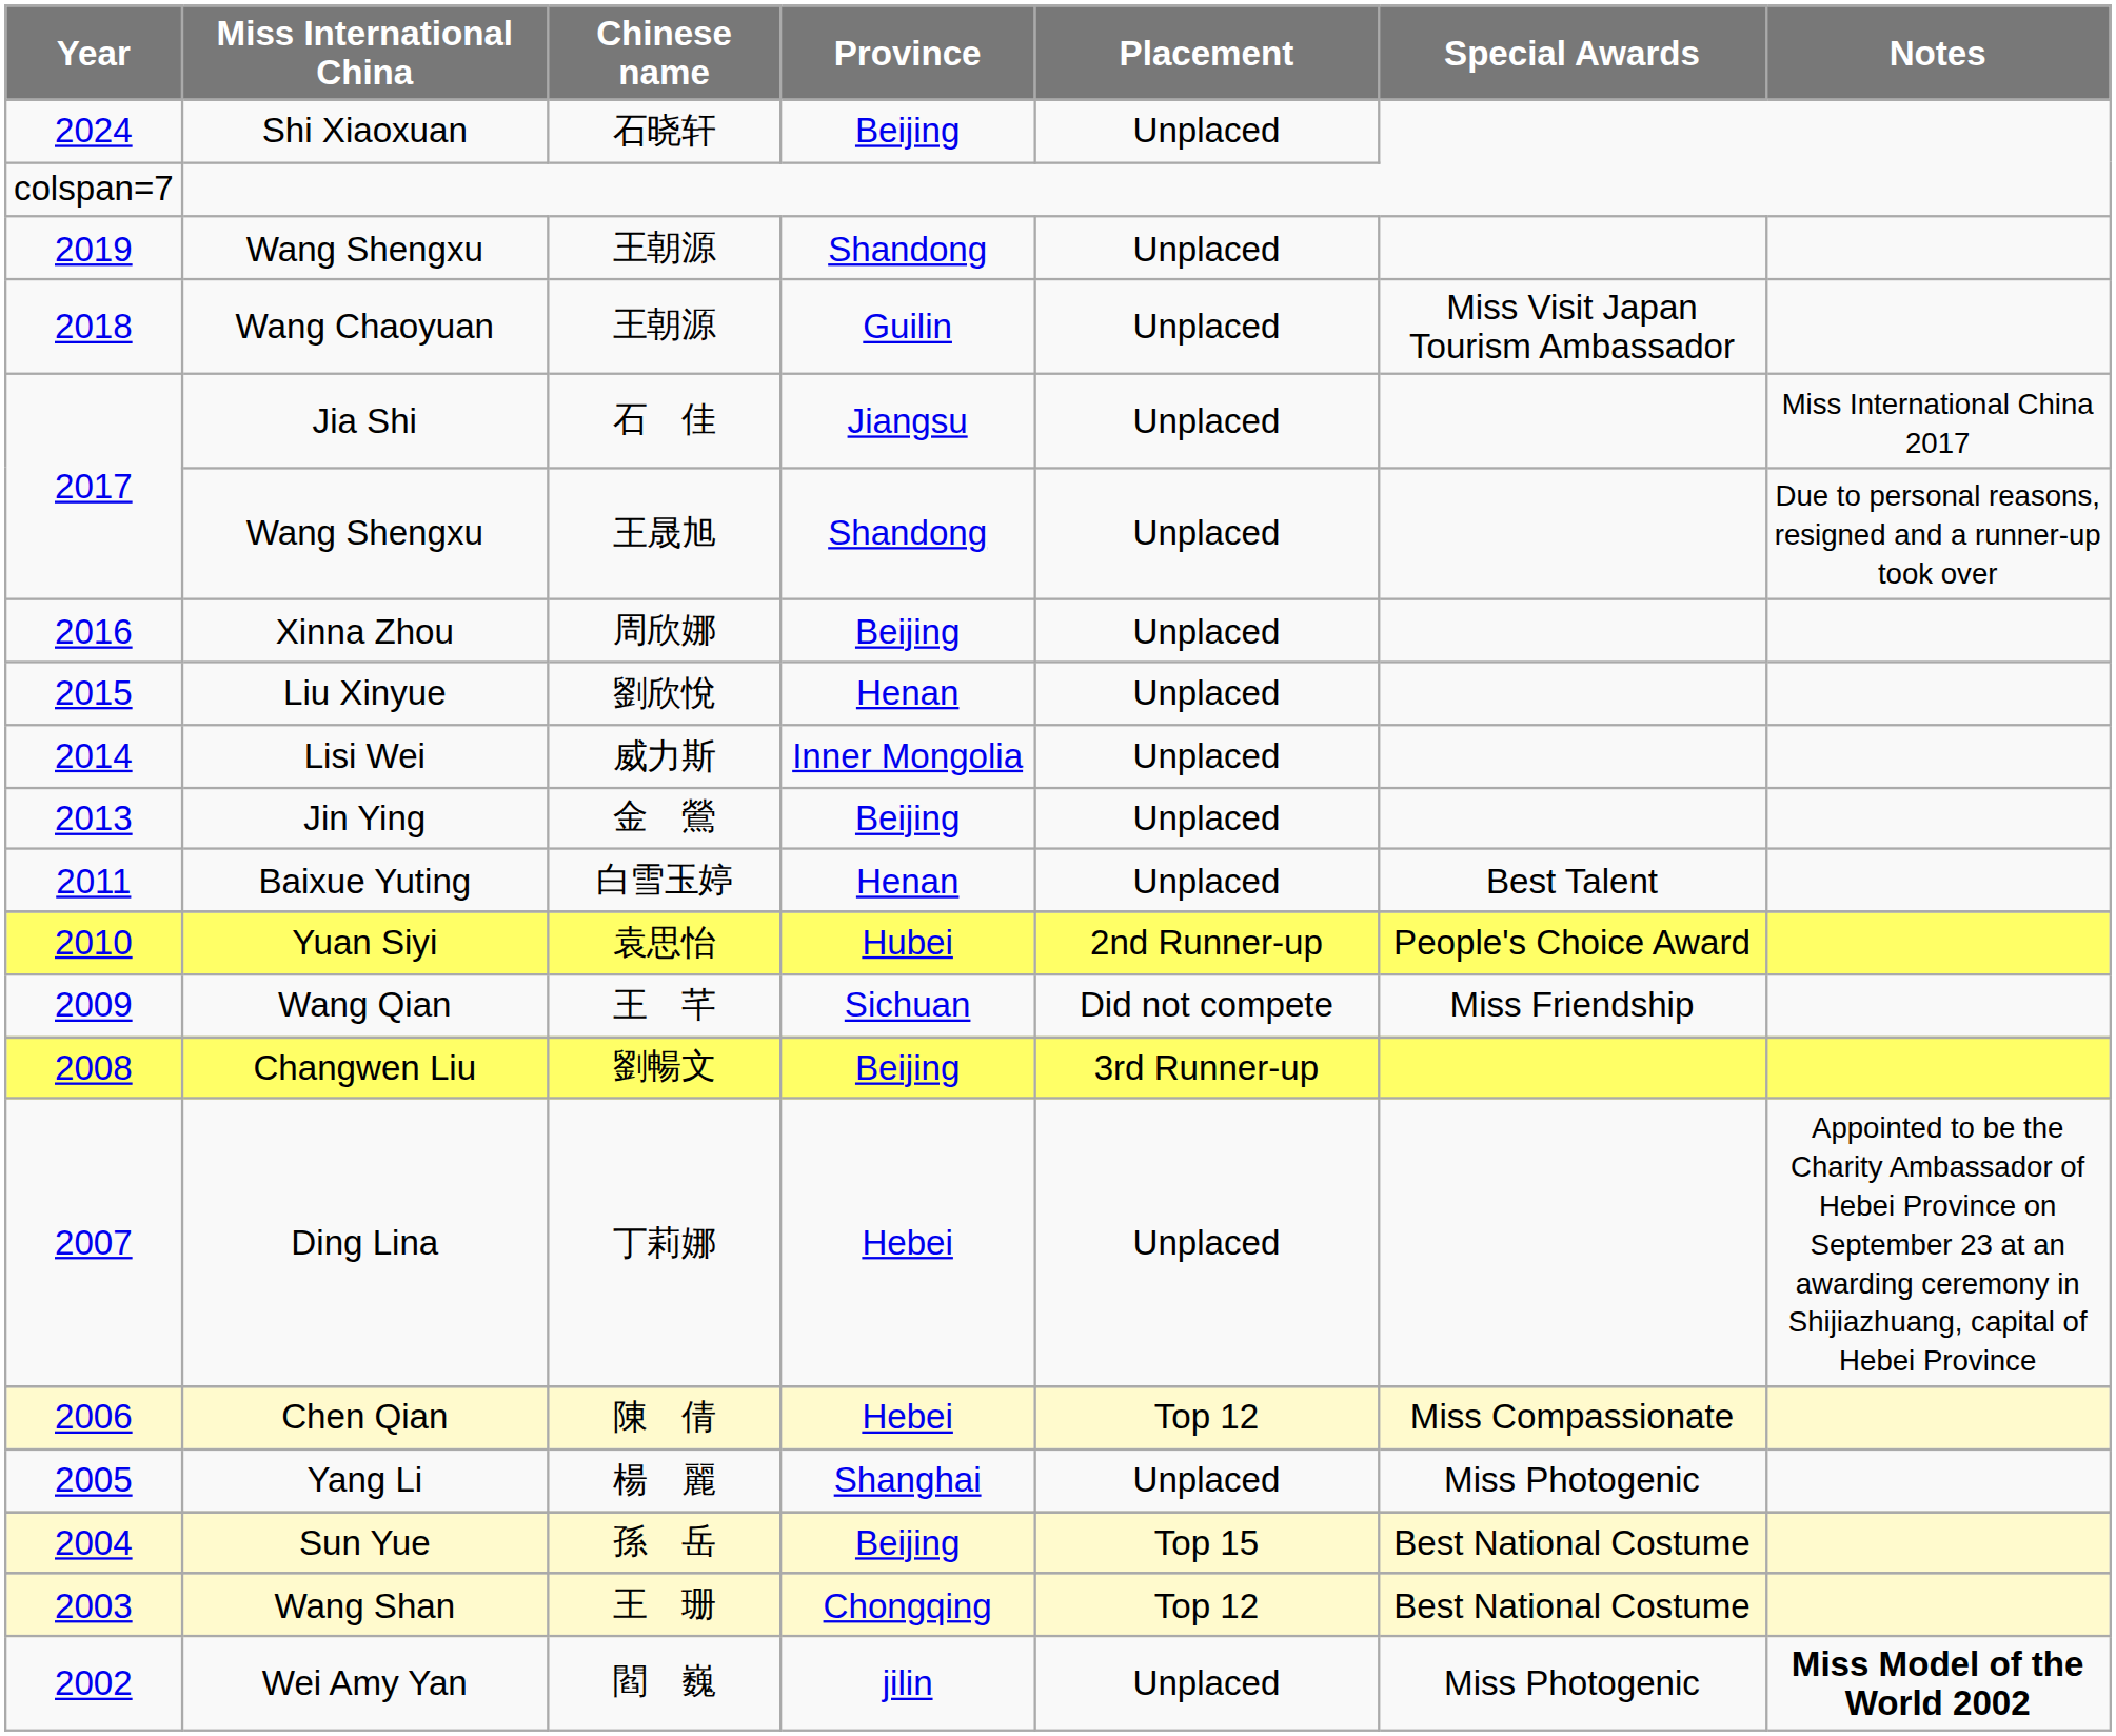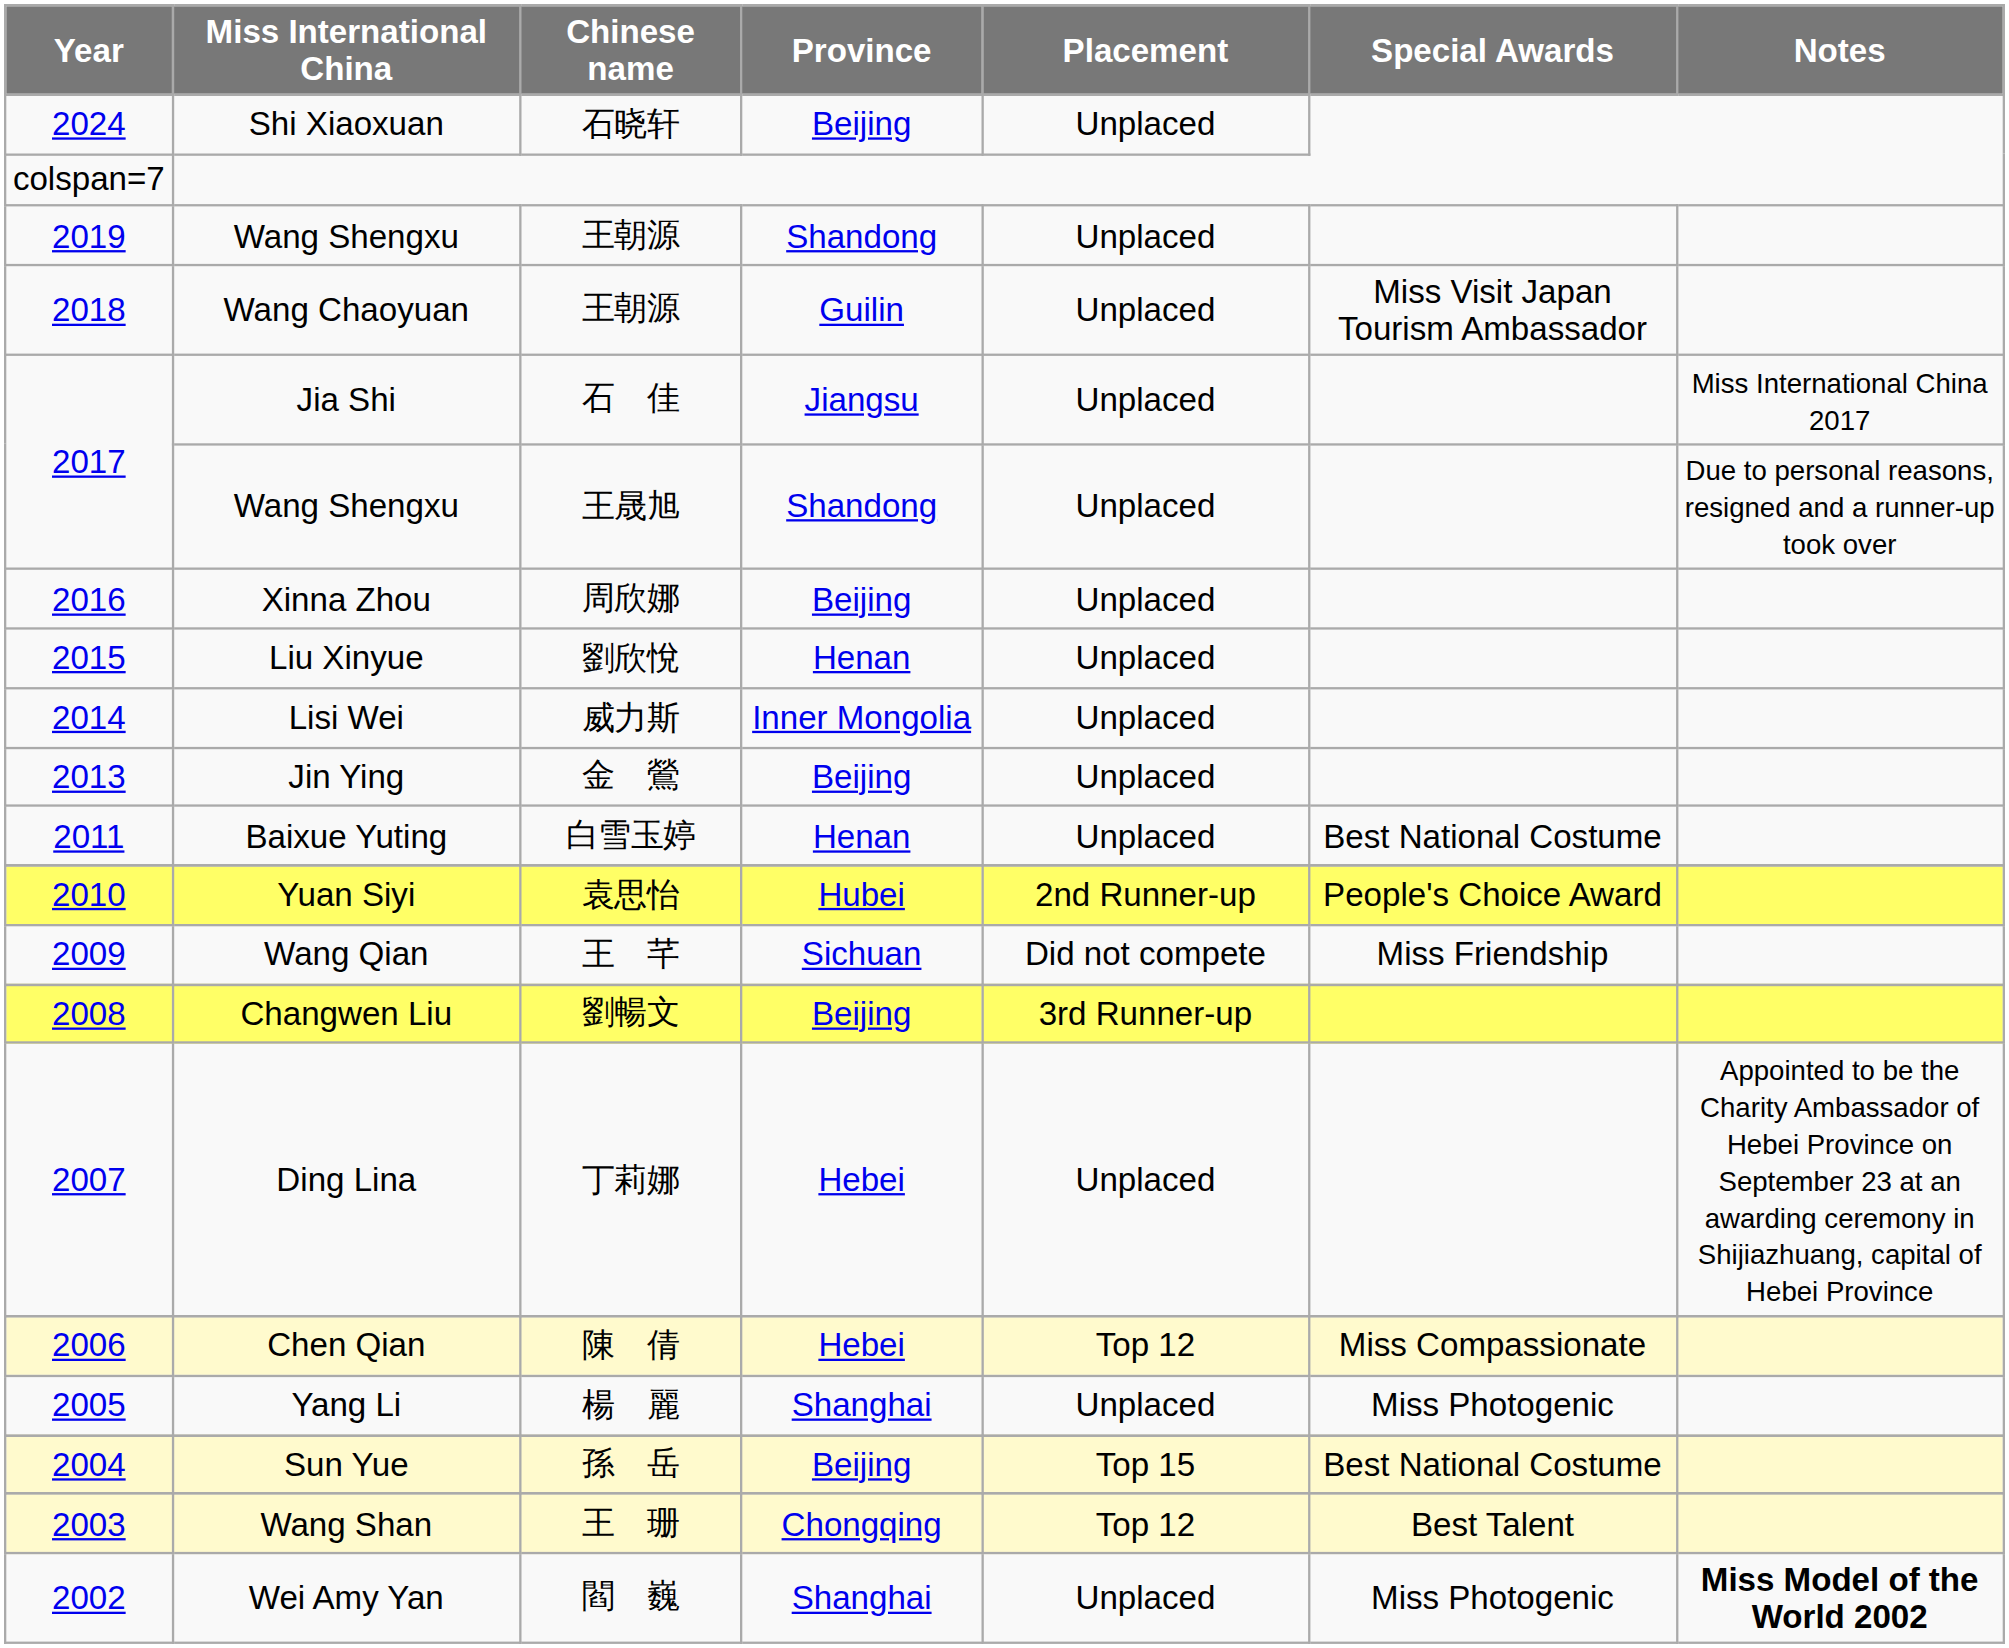Baixue Yuting | Special Awards: Best Talent -> Best National Costume
Wang Shan | Special Awards: Best National Costume -> Best Talent
Wei Amy Yan | Province: jilin -> Shanghai
